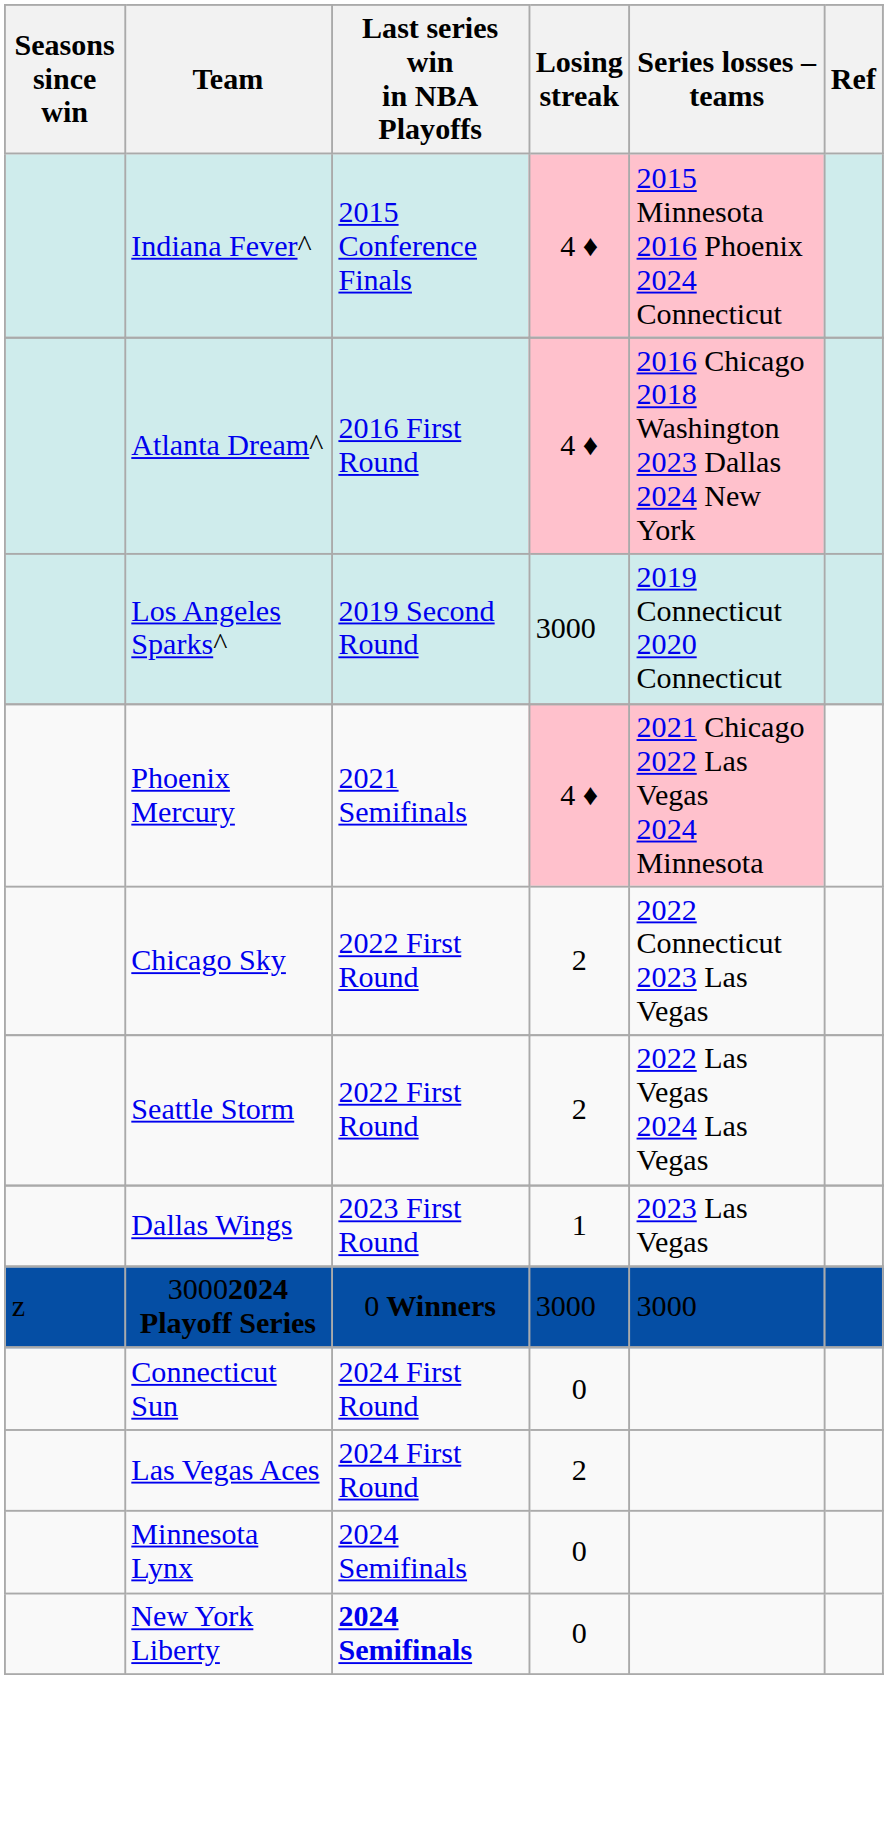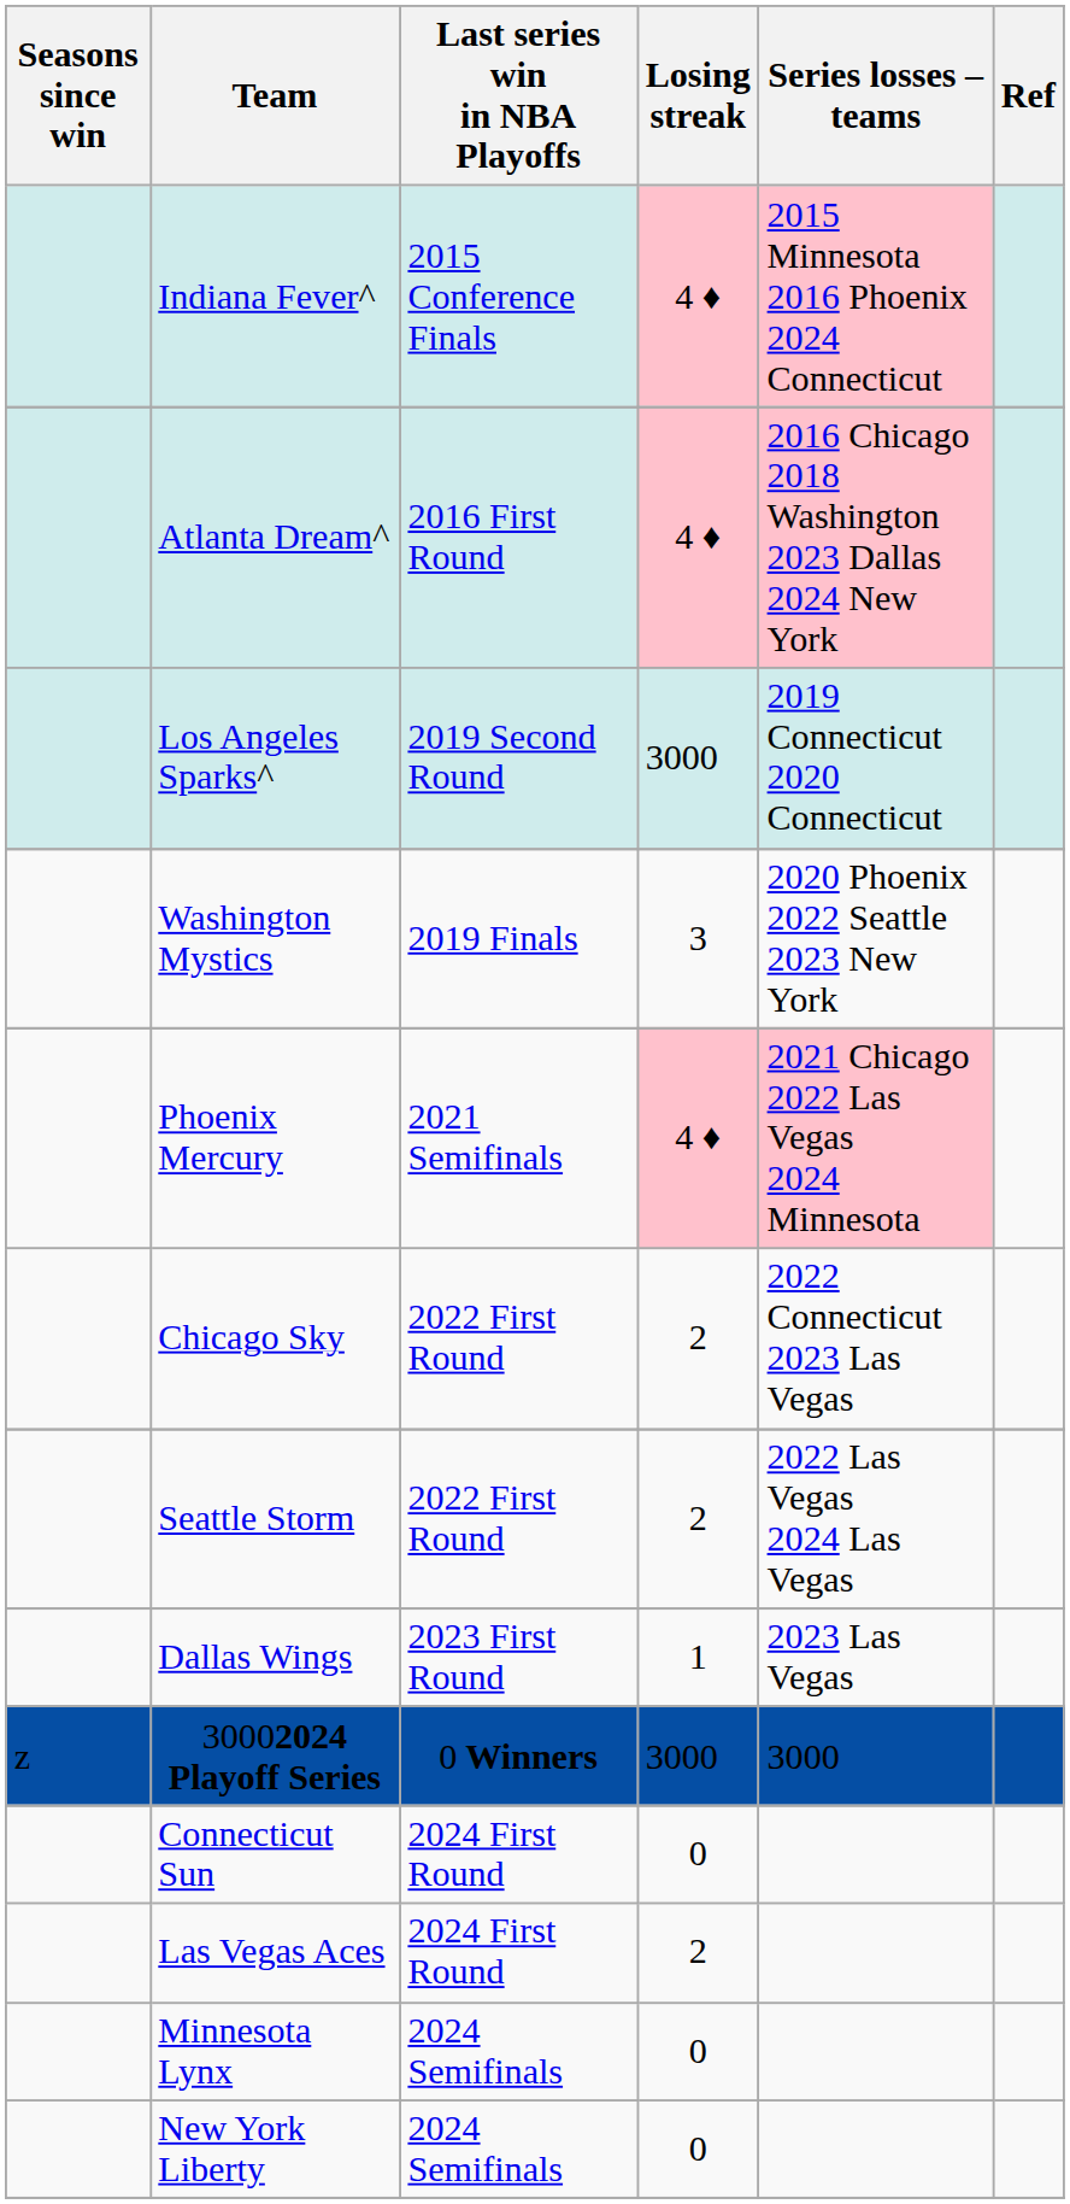+ row: Washington Mystics | 2019 Finals | 3 | 2020 Phoenix 2022 Seattle 2023 New York
New York Liberty | Last series win in NBA Playoffs: bold -> normal
